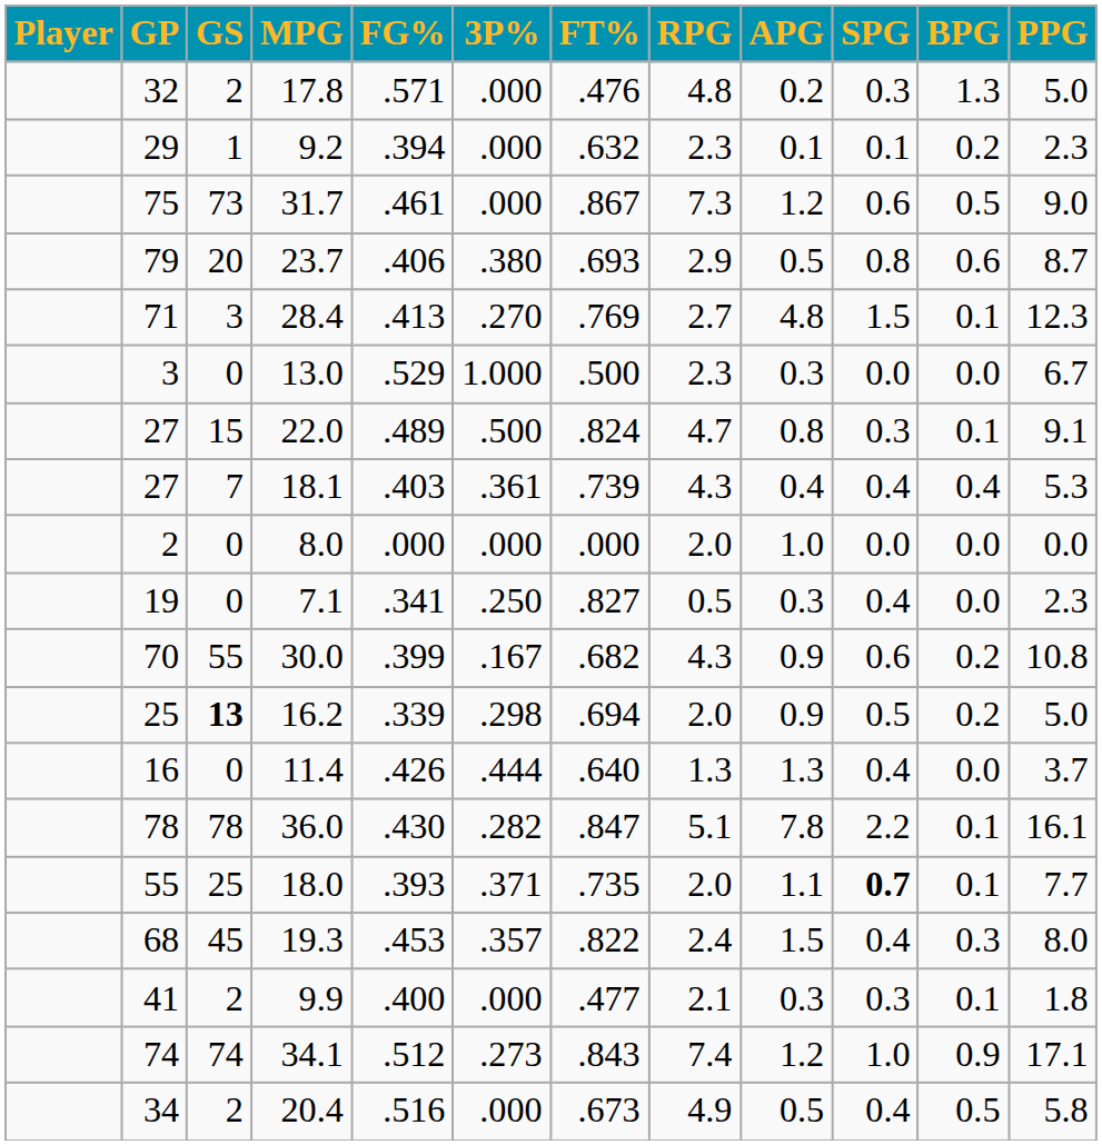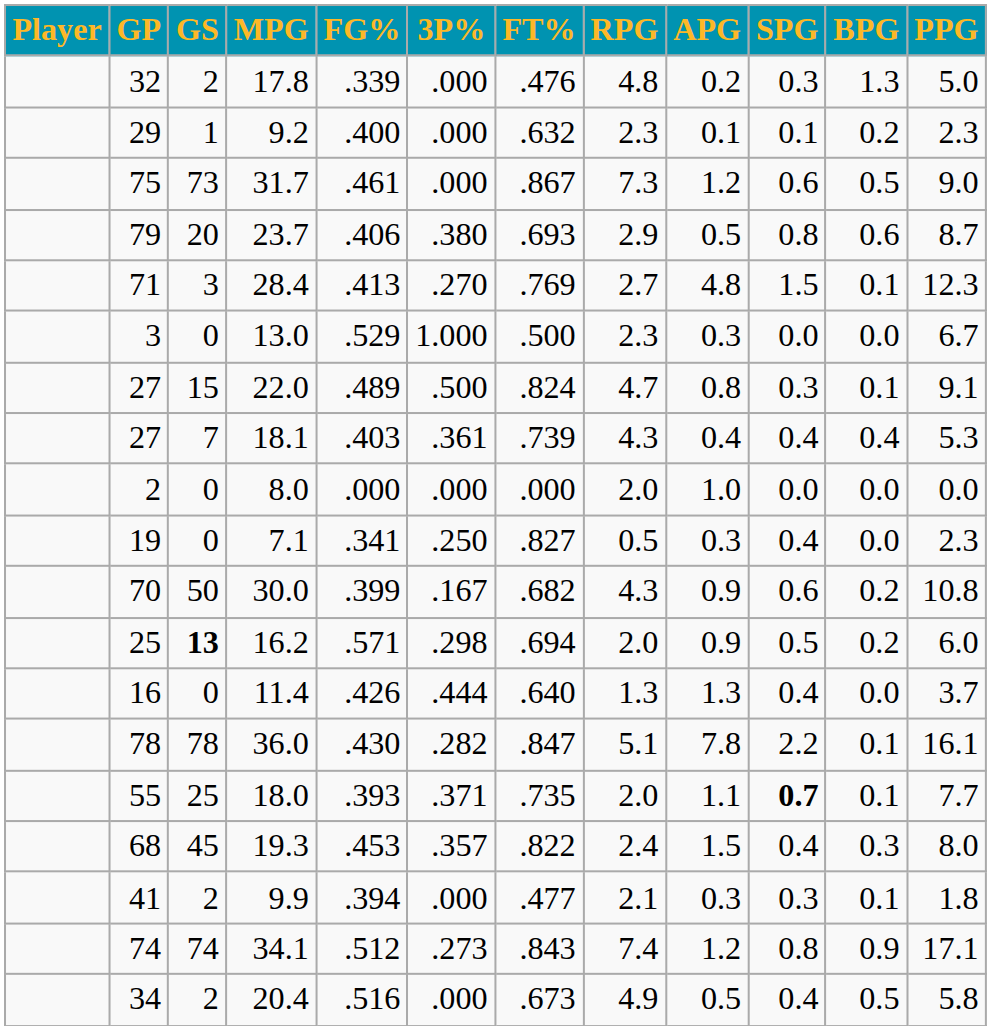17.8 | FG%: .571 -> .339
9.2 | FG%: .394 -> .400
30.0 | GS: 55 -> 50
16.2 | FG%: .339 -> .571
16.2 | PPG: 5.0 -> 6.0
9.9 | FG%: .400 -> .394
34.1 | SPG: 1.0 -> 0.8
